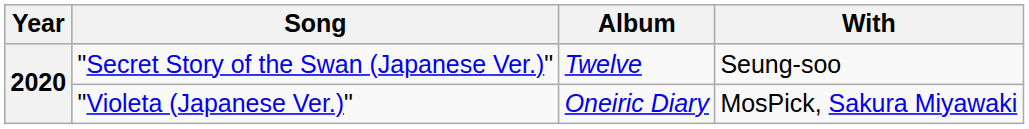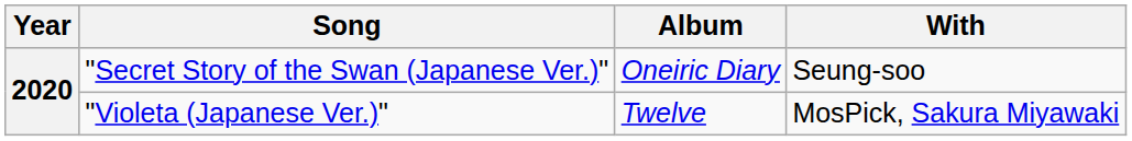"Secret Story of the Swan (Japanese Ver.)" | Album: Twelve -> Oneiric Diary
"Violeta (Japanese Ver.)" | Album: Oneiric Diary -> Twelve
